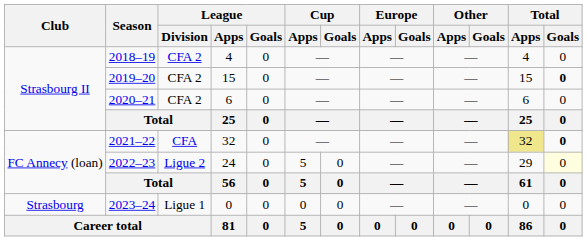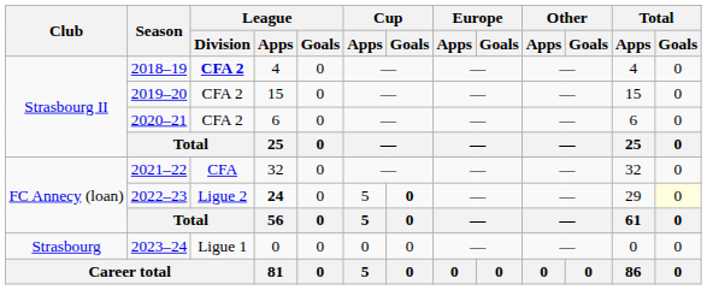2018–19 | League / Division: normal -> bold
2019–20 | Total / Goals: bold -> normal
2021–22 | Total / Apps: khaki background -> no background
2021–22 | Total / Goals: bold -> normal
2022–23 | League / Apps: normal -> bold
2022–23 | Cup / Goals: normal -> bold
